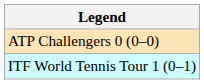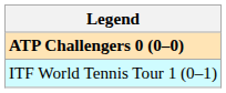row 2 | column 1: normal -> bold
